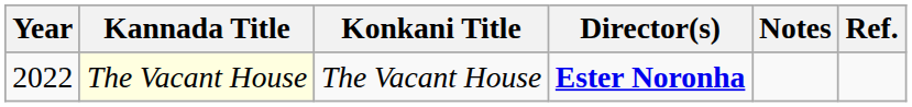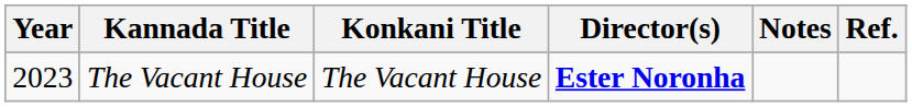row 2 | Year: 2022 -> 2023
row 2 | Kannada Title: lightyellow background -> no background
